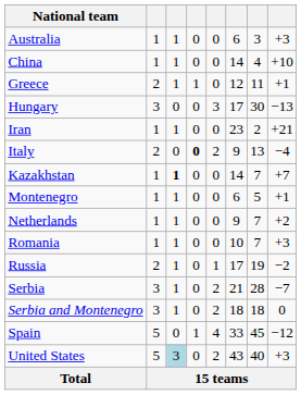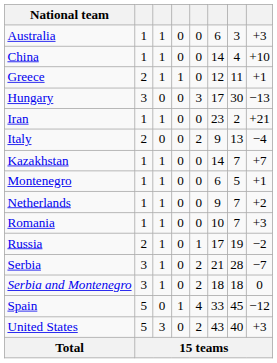Italy | column 4: bold -> normal
Kazakhstan | column 3: bold -> normal
United States | column 3: lightblue background -> no background
